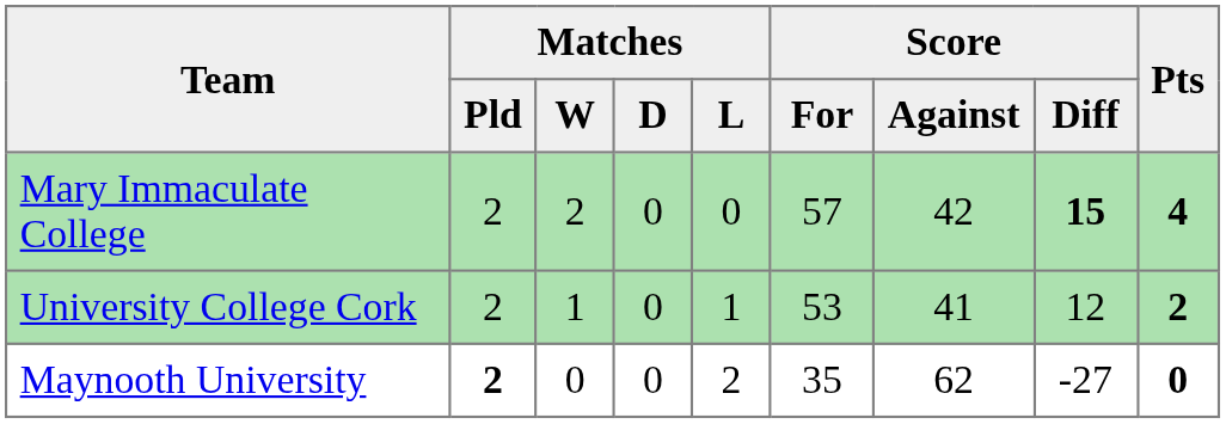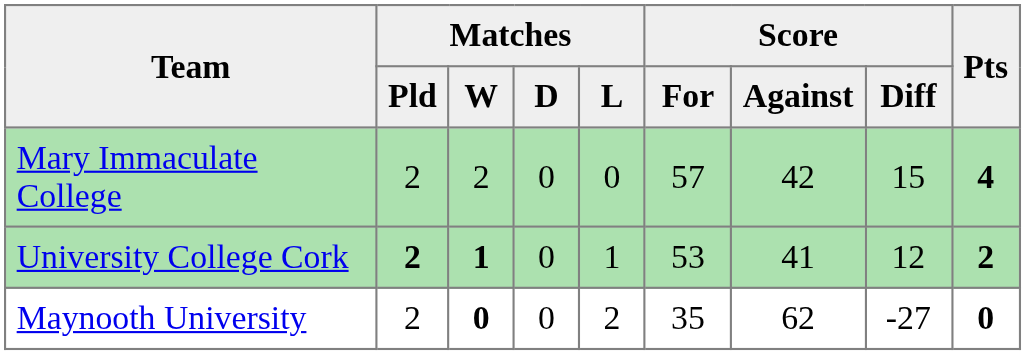Mary Immaculate College | Score / Diff: bold -> normal
University College Cork | Matches / Pld: normal -> bold
University College Cork | Matches / W: normal -> bold
Maynooth University | Matches / Pld: bold -> normal
Maynooth University | Matches / W: normal -> bold
